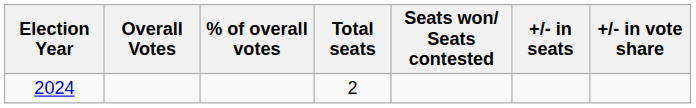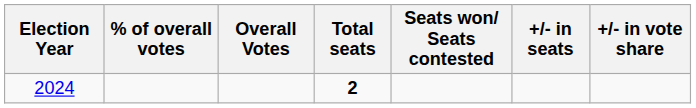columns swapped: Overall Votes <-> % of overall votes
2024 | Total seats: normal -> bold
